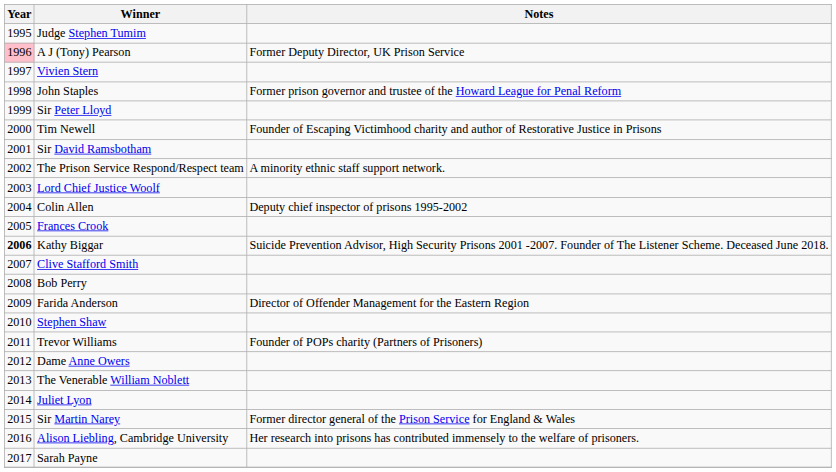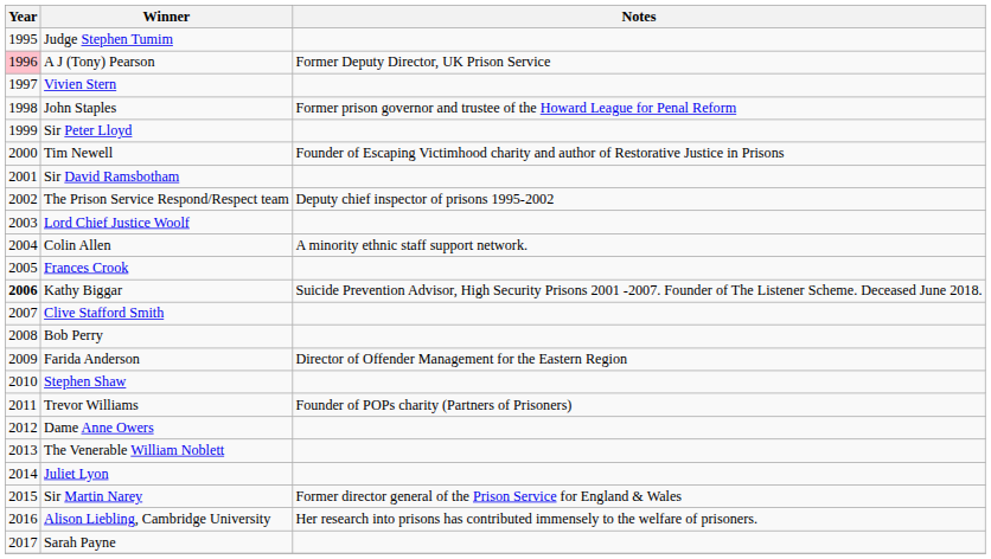The Prison Service Respond/Respect team | Notes: A minority ethnic staff support network. -> Deputy chief inspector of prisons 1995-2002
Colin Allen | Notes: Deputy chief inspector of prisons 1995-2002 -> A minority ethnic staff support network.
